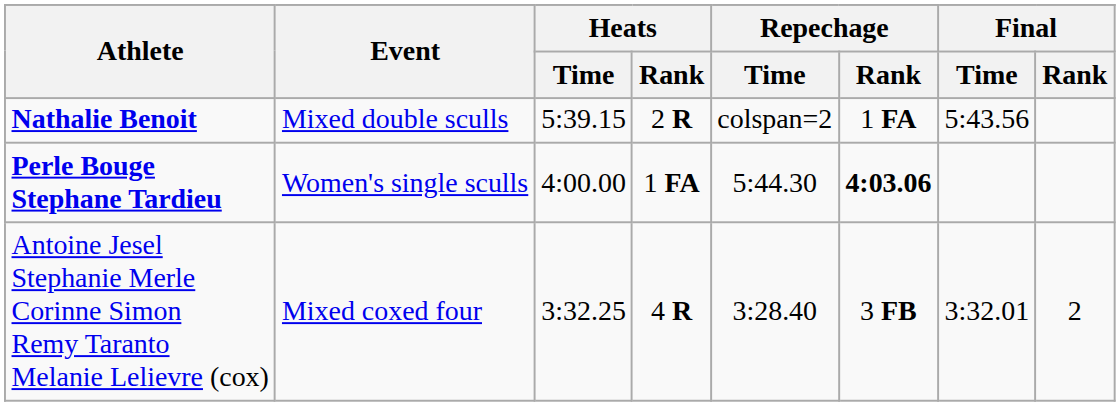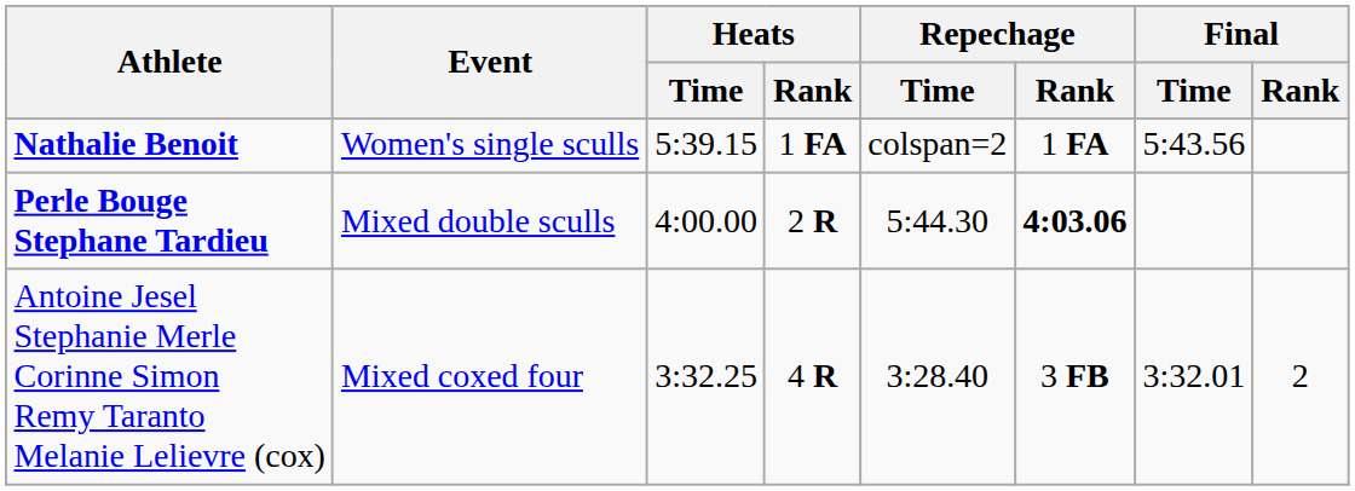Nathalie Benoit | Event: Mixed double sculls -> Women's single sculls
Nathalie Benoit | Heats / Rank: 2 R -> 1 FA
Perle Bouge Stephane Tardieu | Event: Women's single sculls -> Mixed double sculls
Perle Bouge Stephane Tardieu | Heats / Rank: 1 FA -> 2 R
